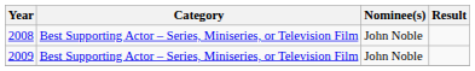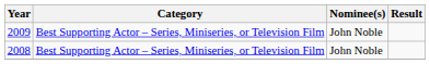rows swapped: 2008 <-> 2009
